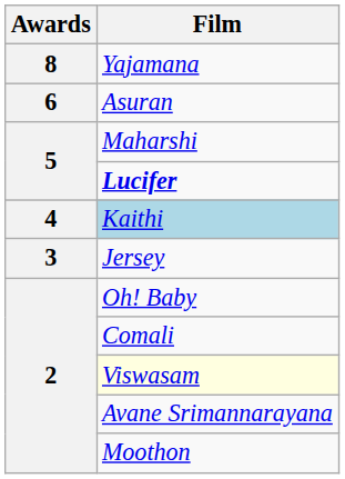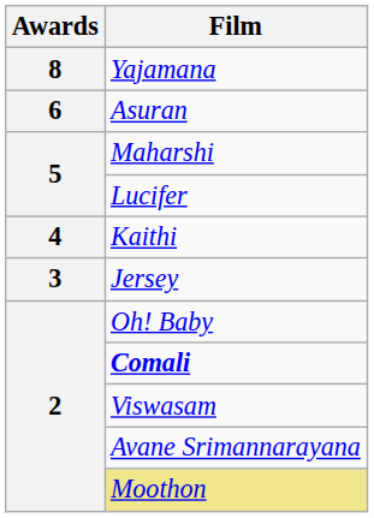Lucifer | Film: bold -> normal
Kaithi | Film: lightblue background -> no background
Comali | Film: normal -> bold
Viswasam | Film: lightyellow background -> no background
Moothon | Film: no background -> khaki background
